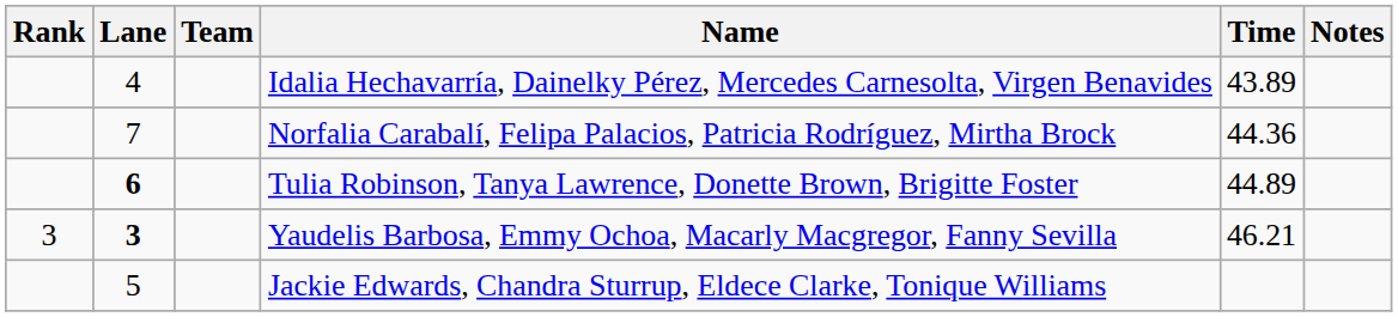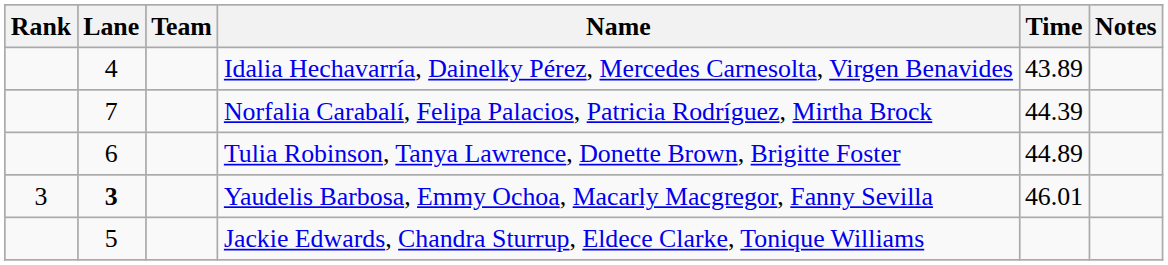row 3 | Time: 44.36 -> 44.39
row 4 | Lane: bold -> normal
row 5 | Time: 46.21 -> 46.01
